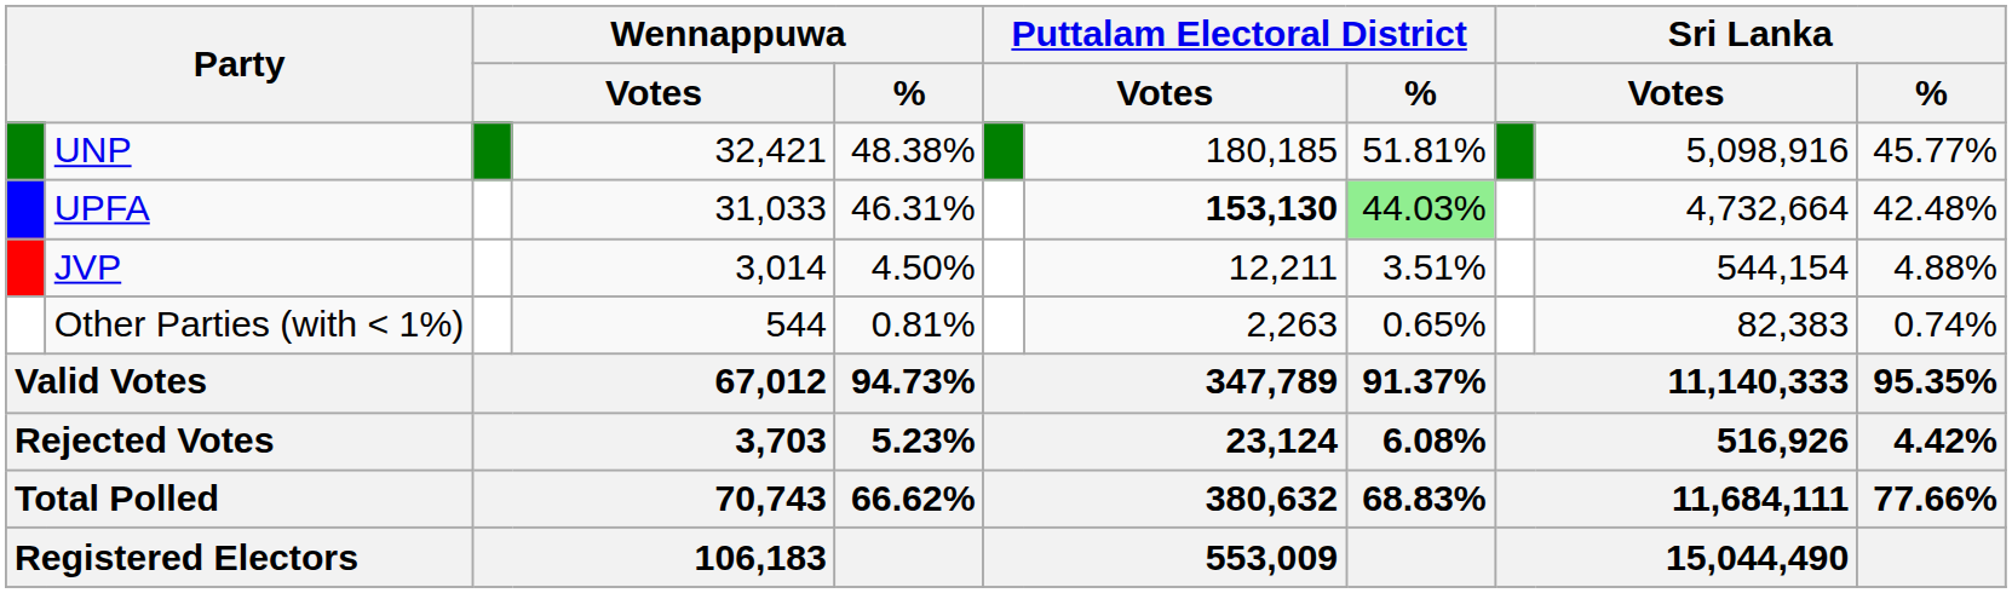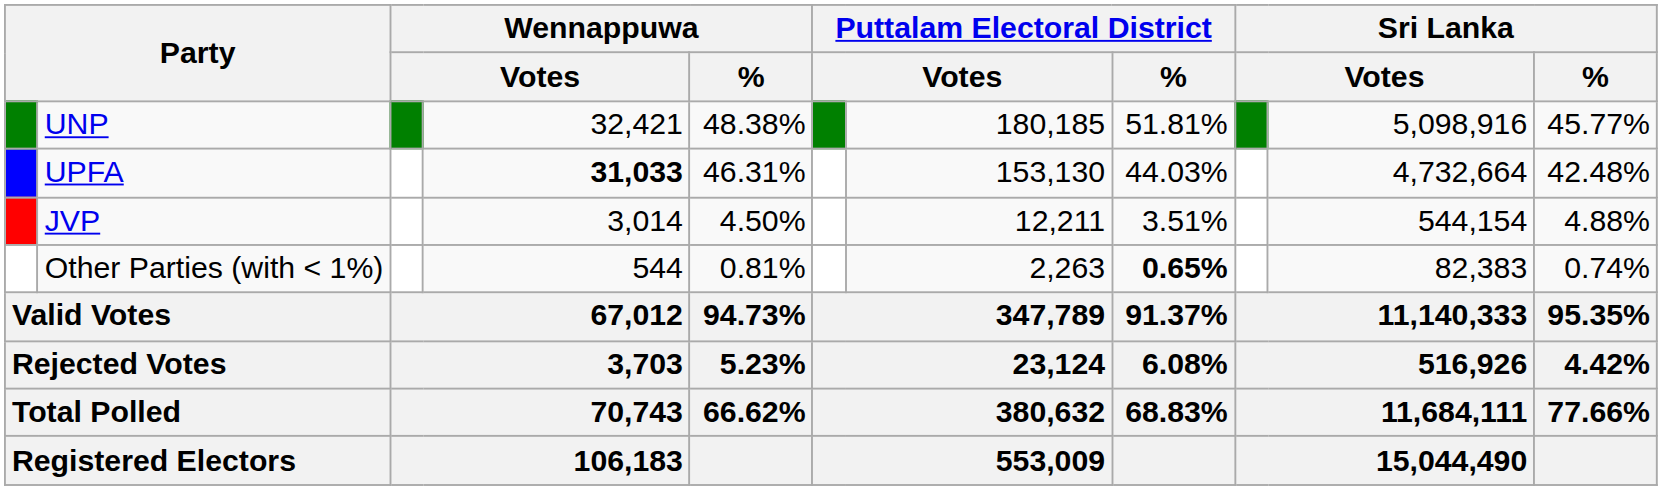UPFA | column 4: normal -> bold
UPFA | column 7: bold -> normal
UPFA | Puttalam Electoral District / %: lightgreen background -> no background
Other Parties (with < 1%) | Puttalam Electoral District / %: normal -> bold
